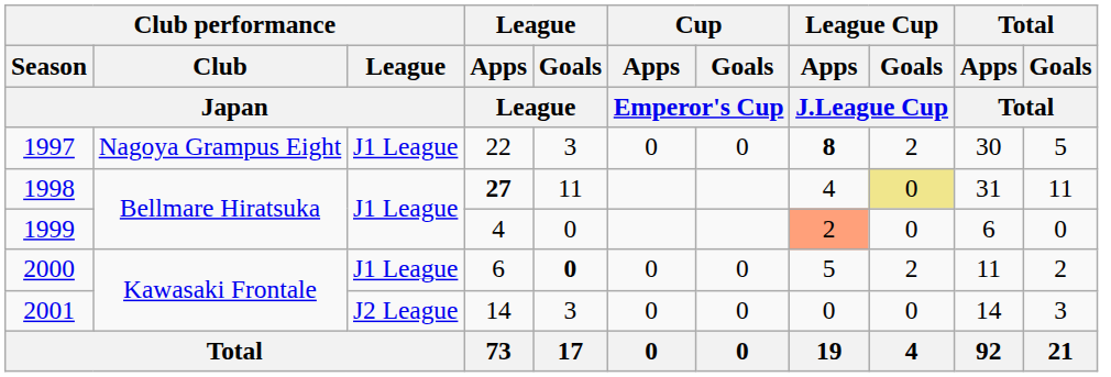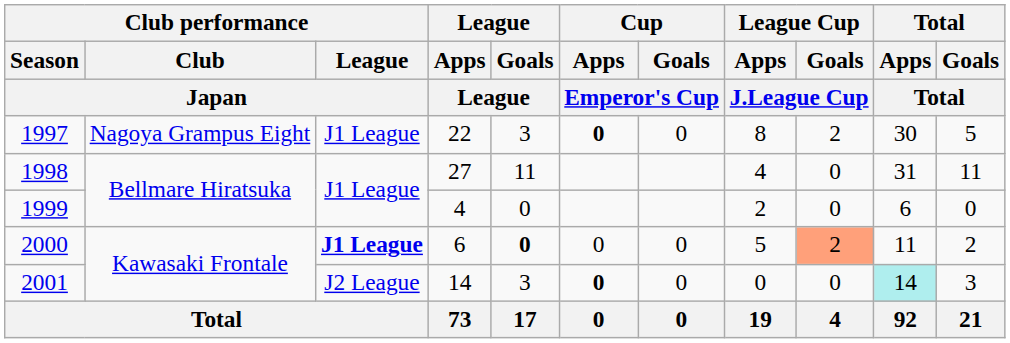1997 | Cup / Apps / Emperor's Cup: normal -> bold
1997 | League Cup / Apps / J.League Cup: bold -> normal
1998 | League / Apps / League: bold -> normal
1998 | League Cup / Goals / J.League Cup: khaki background -> no background
1999 | League Cup / Apps / J.League Cup: lightsalmon background -> no background
2000 | Club performance / League / Japan: normal -> bold
2000 | League Cup / Goals / J.League Cup: no background -> lightsalmon background
2001 | Cup / Apps / Emperor's Cup: normal -> bold
2001 | Total / Apps / Total: no background -> paleturquoise background
